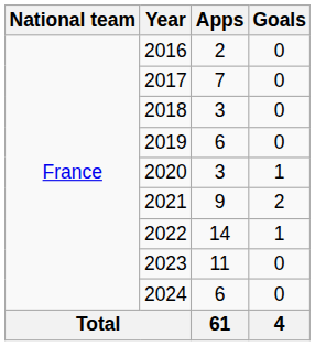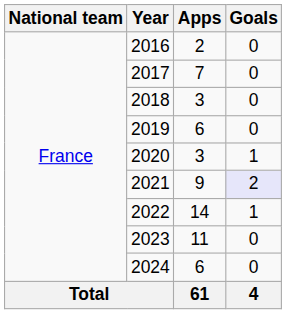2021 | Goals: no background -> lavender background
